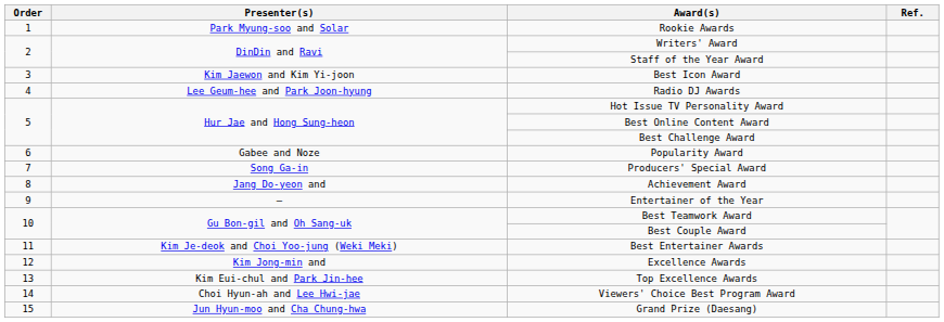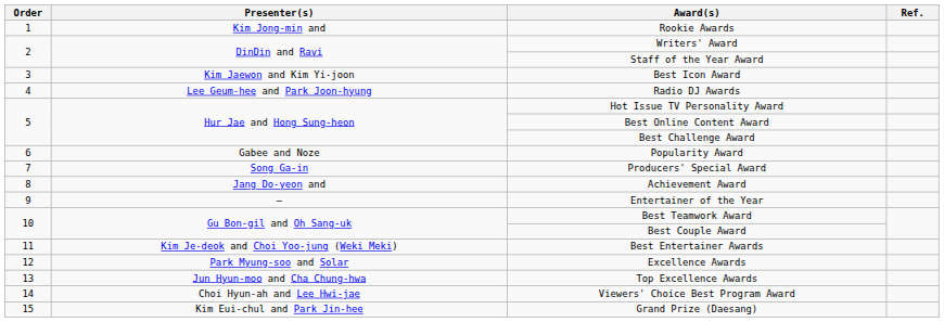Rookie Awards | Presenter(s): Park Myung-soo and Solar -> Kim Jong-min and
Excellence Awards | Presenter(s): Kim Jong-min and -> Park Myung-soo and Solar
Top Excellence Awards | Presenter(s): Kim Eui-chul and Park Jin-hee -> Jun Hyun-moo and Cha Chung-hwa
Grand Prize (Daesang) | Presenter(s): Jun Hyun-moo and Cha Chung-hwa -> Kim Eui-chul and Park Jin-hee
